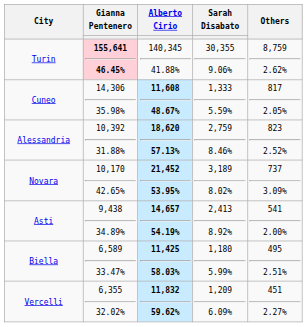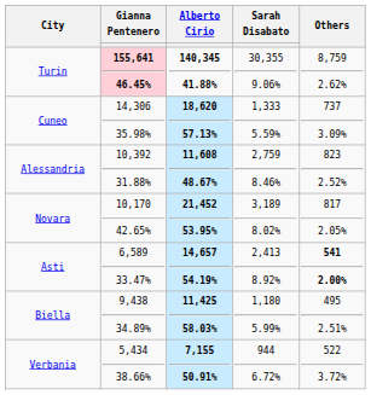Turin | Alberto Cirio: normal -> bold
Cuneo | Alberto Cirio: 11,608 48.67% -> 18,620 57.13%
Cuneo | Others: 817 2.05% -> 737 3.09%
Alessandria | Alberto Cirio: 18,620 57.13% -> 11,608 48.67%
Novara | Others: 737 3.09% -> 817 2.05%
Asti | Gianna Pentenero: 9,438 34.89% -> 6,589 33.47%
Asti | Others: normal -> bold
Biella | Gianna Pentenero: 6,589 33.47% -> 9,438 34.89%
- row: Vercelli | 6,355 32.02% | 11,832 59.62% | 1,209 6.09% | 451 2.27%
+ row: Verbania | 5,434 38.66% | 7,155 50.91% | 944 6.72% | 522 3.72%
